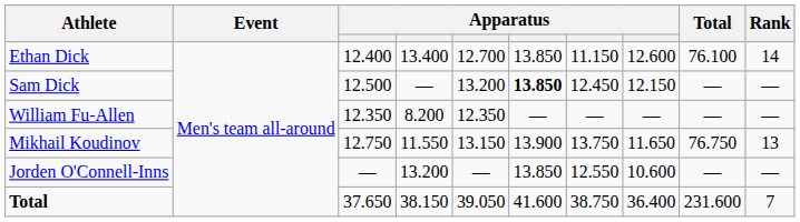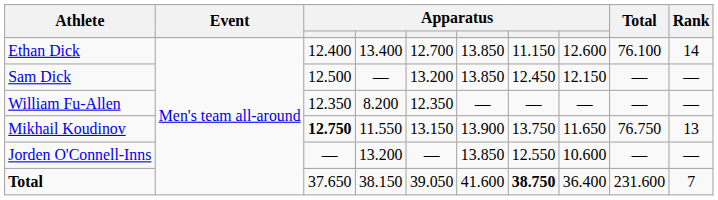row 4 | column 6: bold -> normal
row 6 | column 3: normal -> bold
row 8 | column 7: normal -> bold
